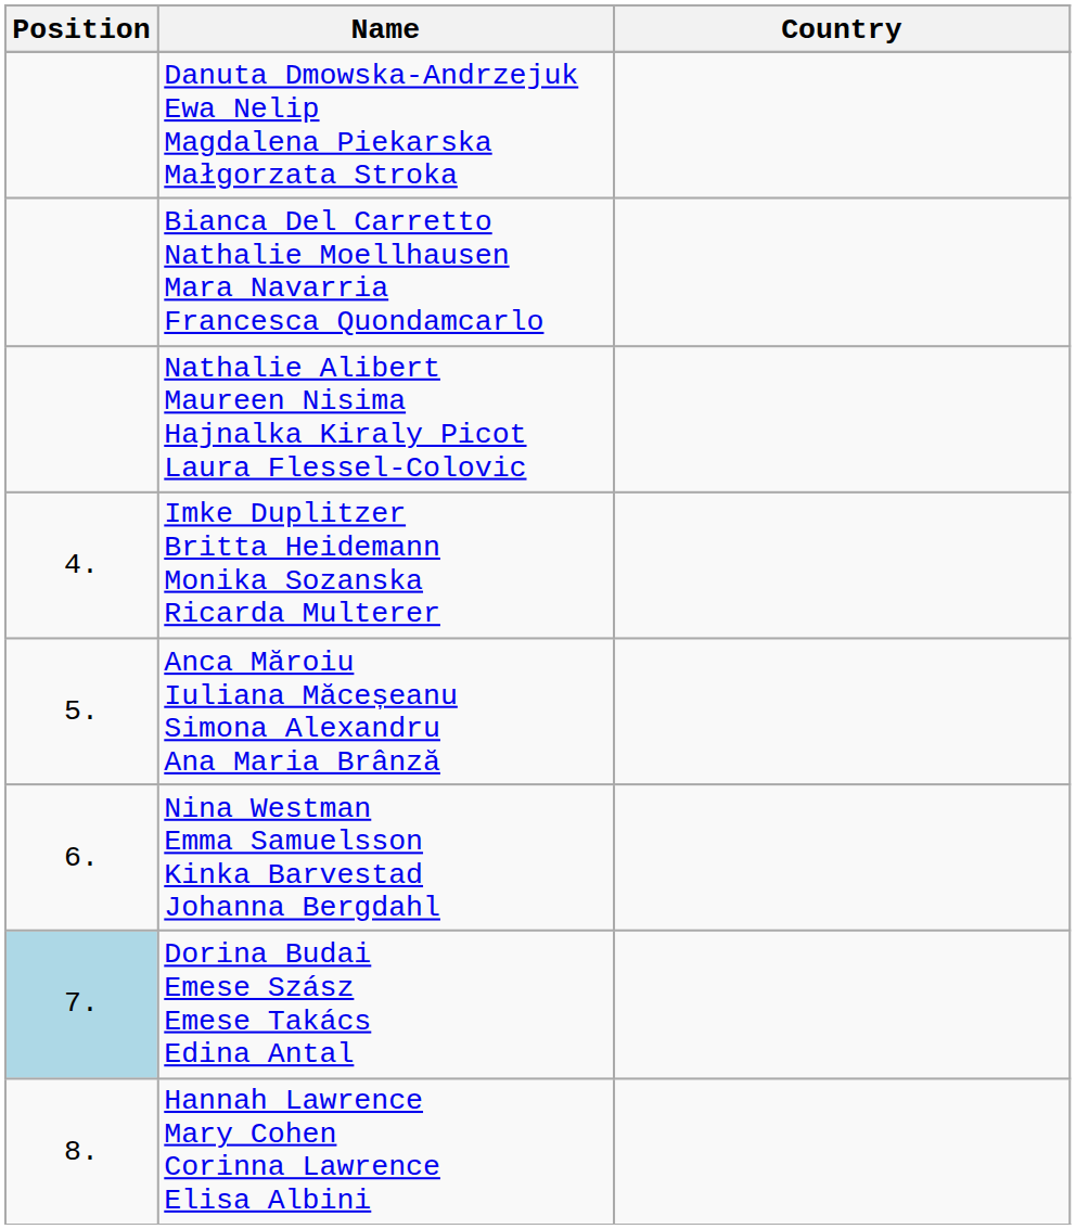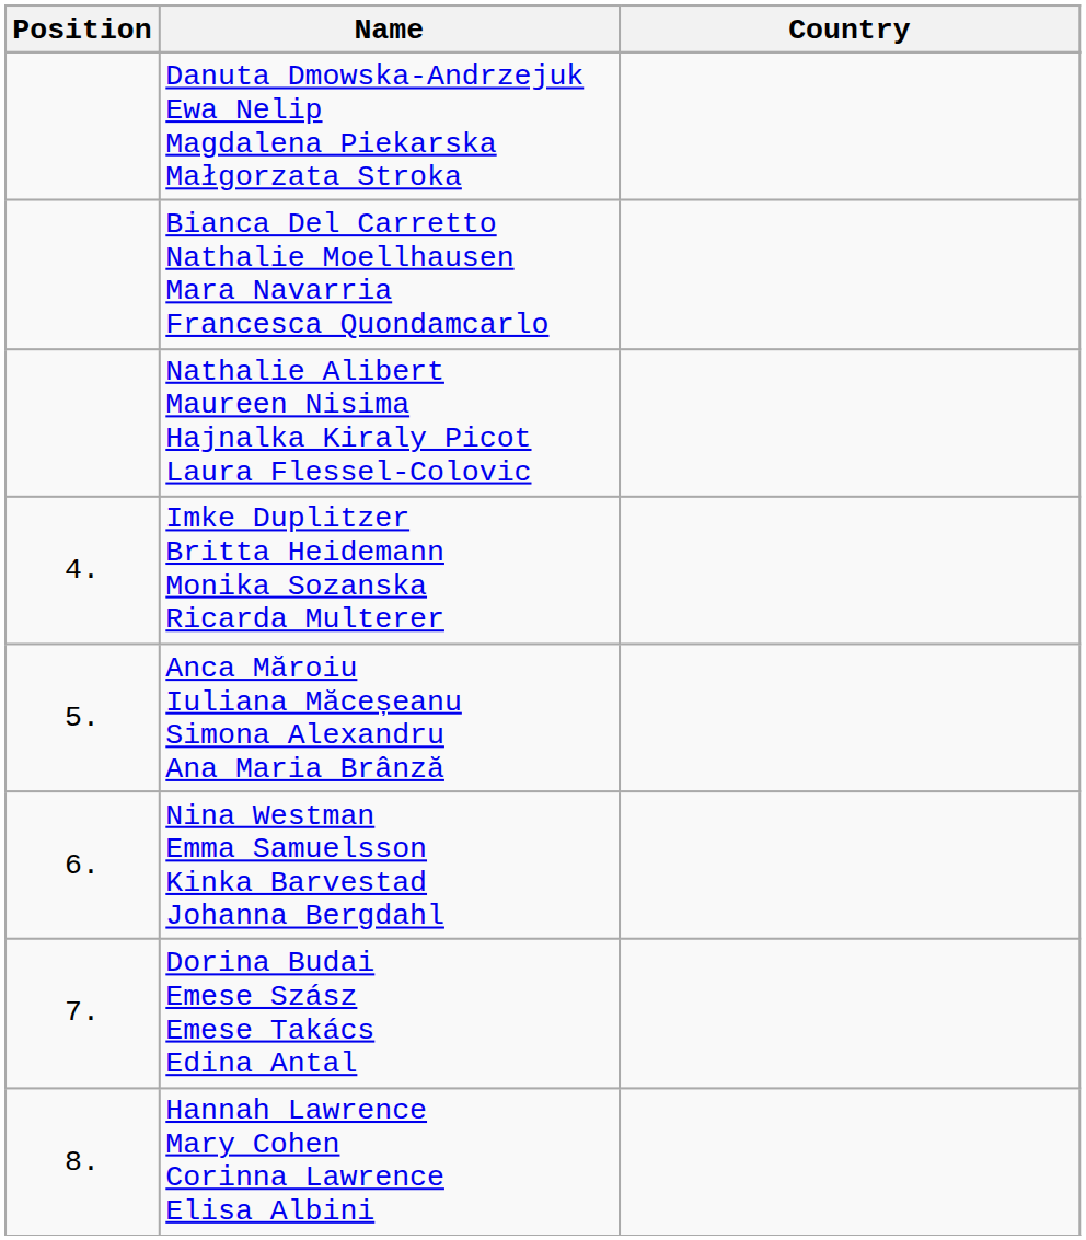Dorina Budai Emese Szász Emese Takács Edina Antal | Position: lightblue background -> no background
